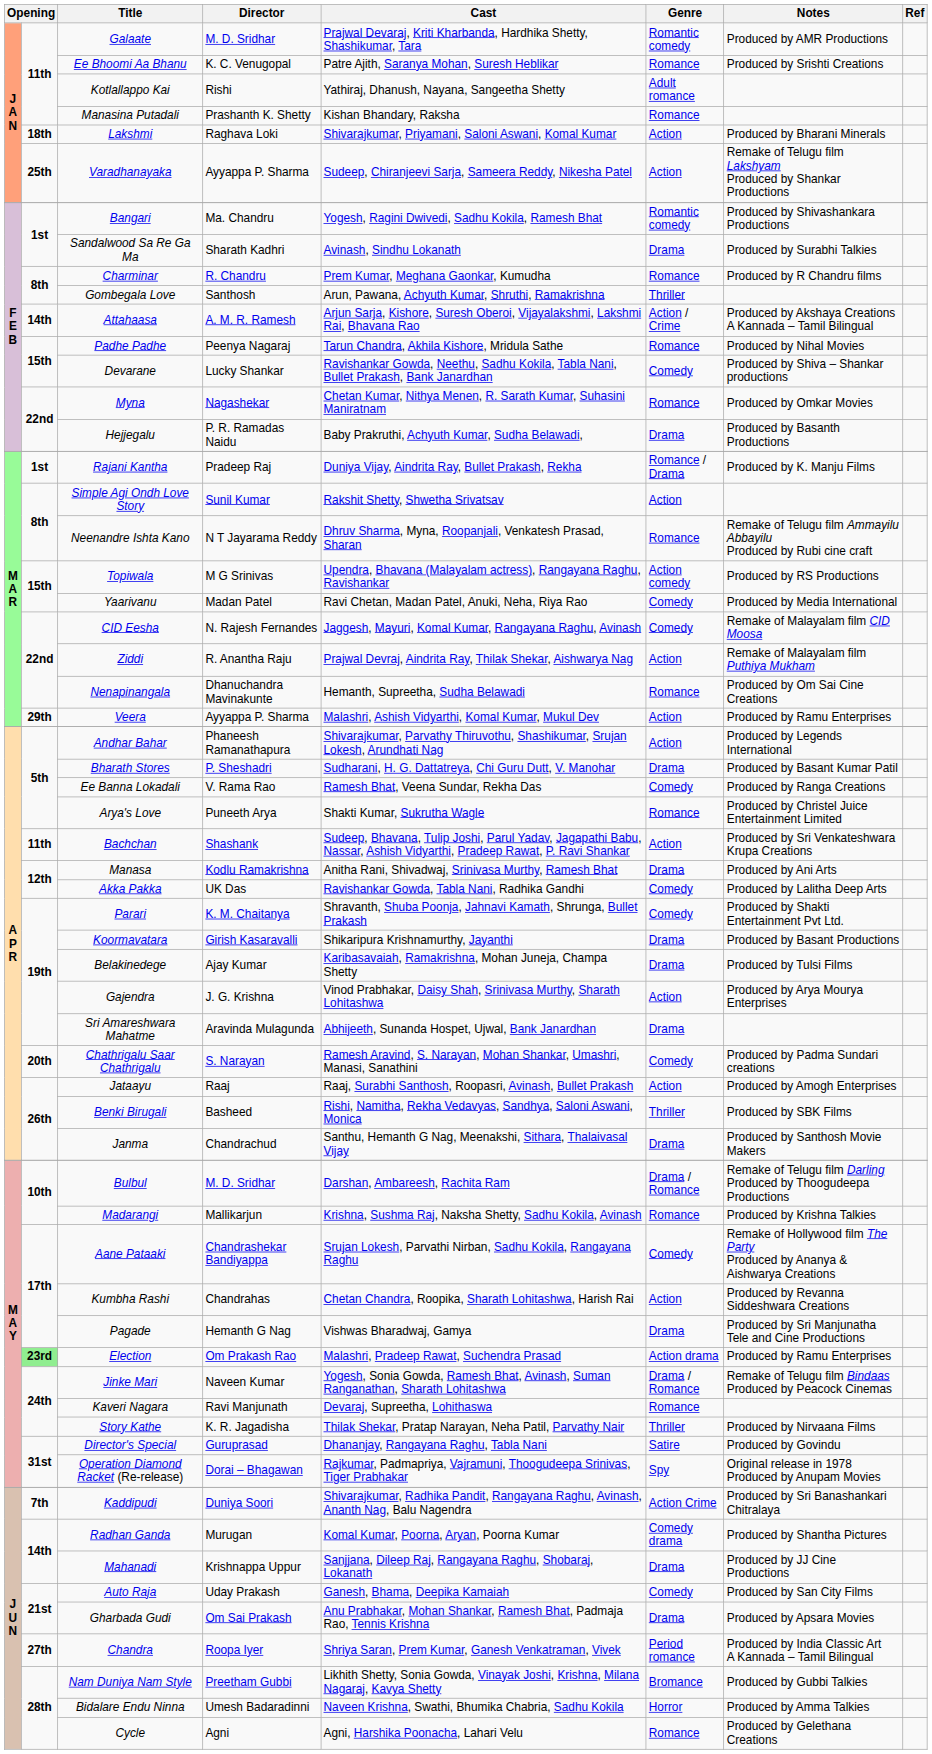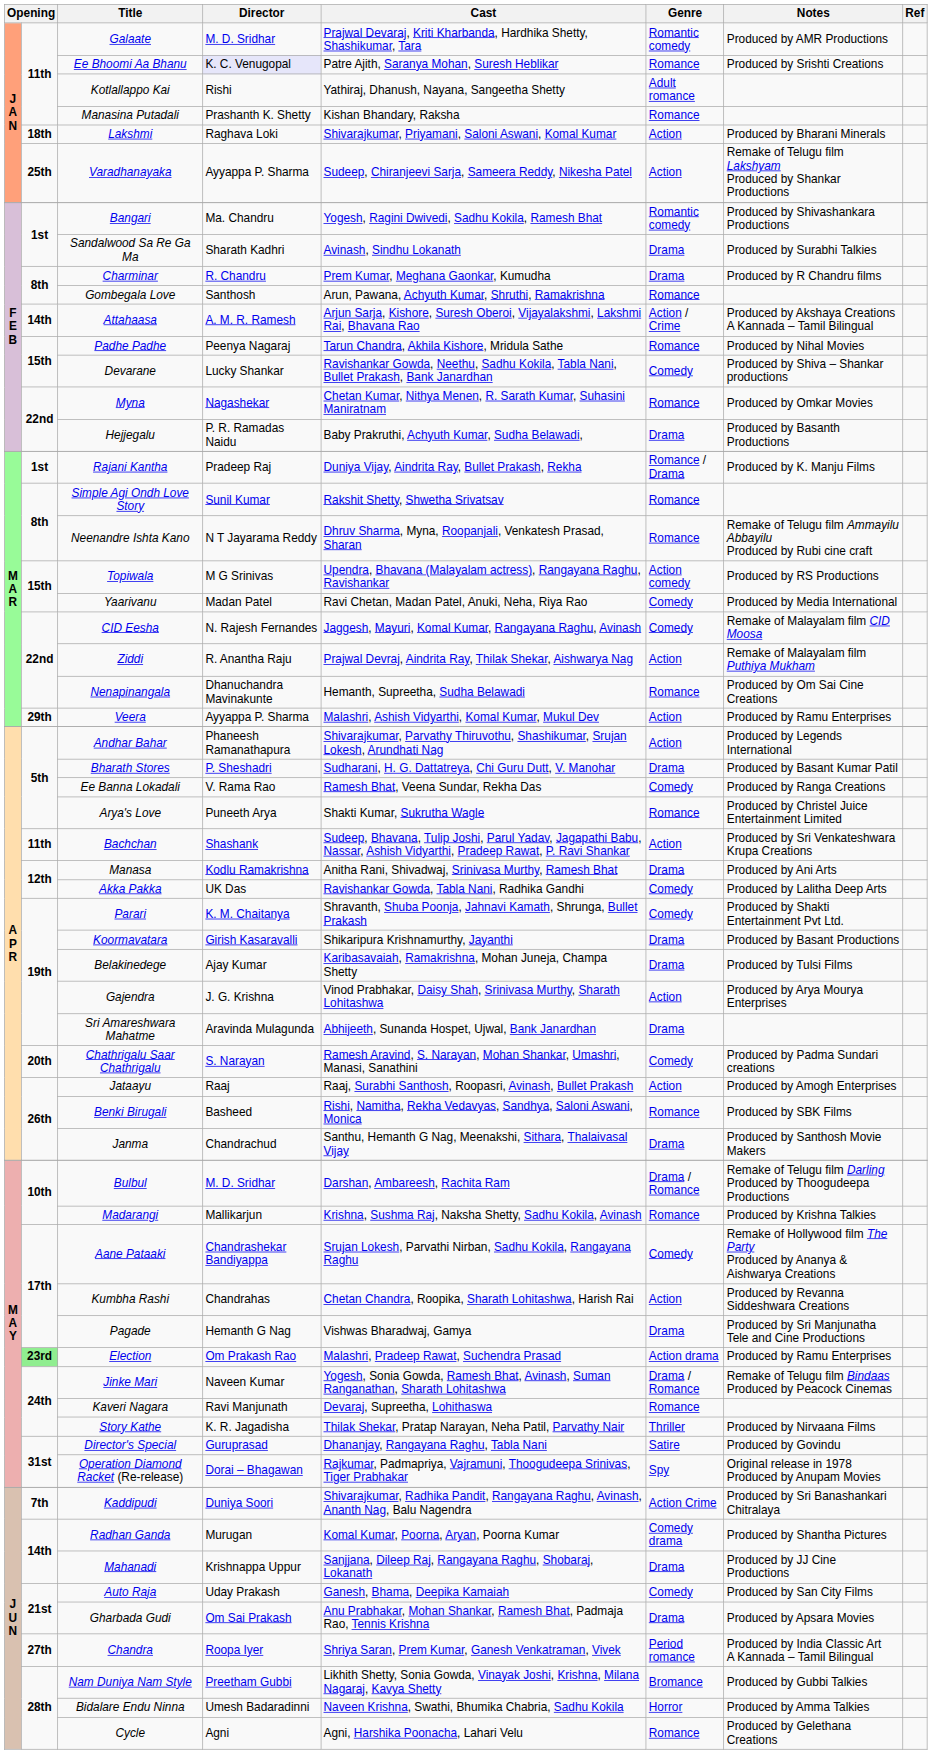Ee Bhoomi Aa Bhanu | Director: no background -> lavender background
Charminar | Genre: Romance -> Drama
Gombegala Love | Genre: Thriller -> Romance
Simple Agi Ondh Love Story | Genre: Action -> Romance
Benki Birugali | Genre: Thriller -> Romance
